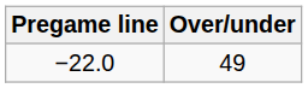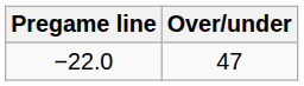−22.0 | Over/under: 49 -> 47
